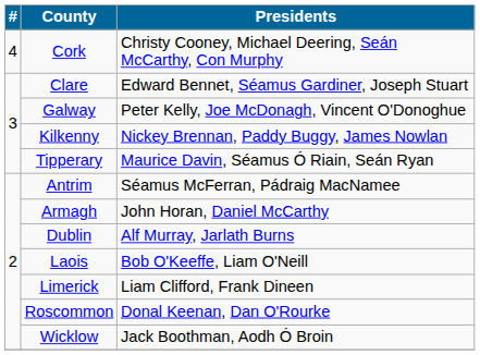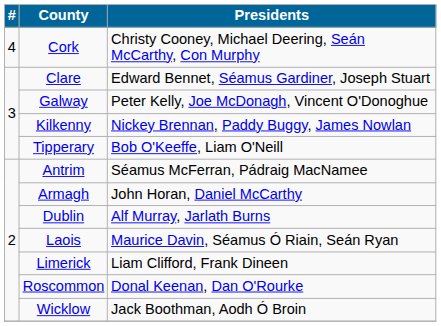Tipperary | Presidents: Maurice Davin, Séamus Ó Riain, Seán Ryan -> Bob O'Keeffe, Liam O'Neill
Laois | Presidents: Bob O'Keeffe, Liam O'Neill -> Maurice Davin, Séamus Ó Riain, Seán Ryan
